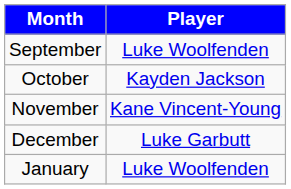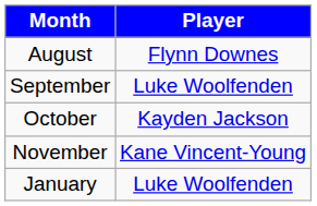+ row: August | Flynn Downes
- row: December | Luke Garbutt
